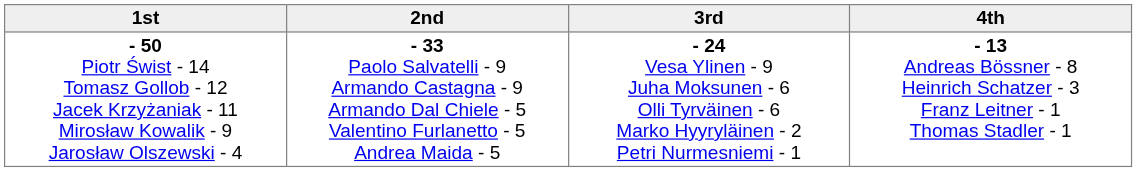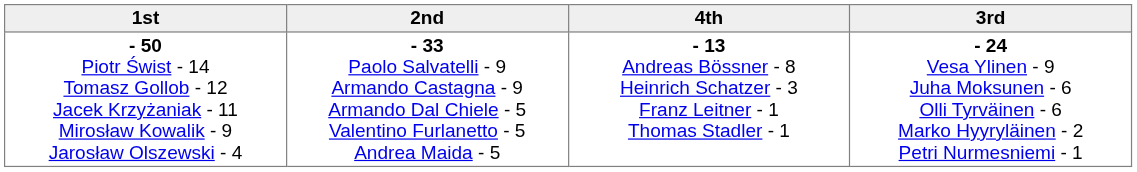columns swapped: 3rd <-> 4th
